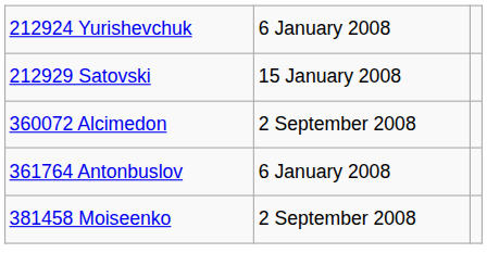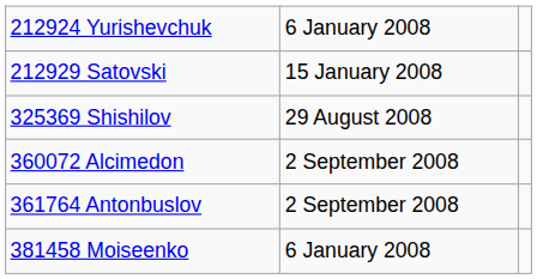+ row: 325369 Shishilov | 29 August 2008
361764 Antonbuslov | column 2: 6 January 2008 -> 2 September 2008
381458 Moiseenko | column 2: 2 September 2008 -> 6 January 2008
